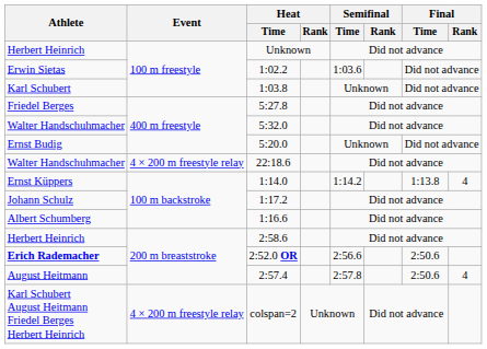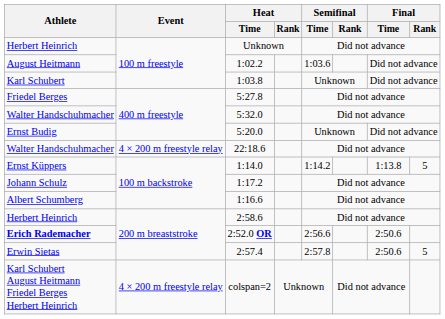1:02.2 | Athlete: Erwin Sietas -> August Heitmann
1:14.0 | Final / Rank: 4 -> 5
2:57.4 | Athlete: August Heitmann -> Erwin Sietas
2:57.4 | Final / Rank: 4 -> 5
